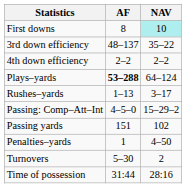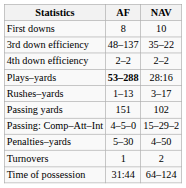First downs | NAV: paleturquoise background -> no background
Plays–yards | NAV: 64–124 -> 28:16
rows swapped: Passing yards <-> Passing: Comp–Att–Int
Penalties–yards | AF: 1 -> 5–30
Turnovers | AF: 5–30 -> 1
Time of possession | NAV: 28:16 -> 64–124
